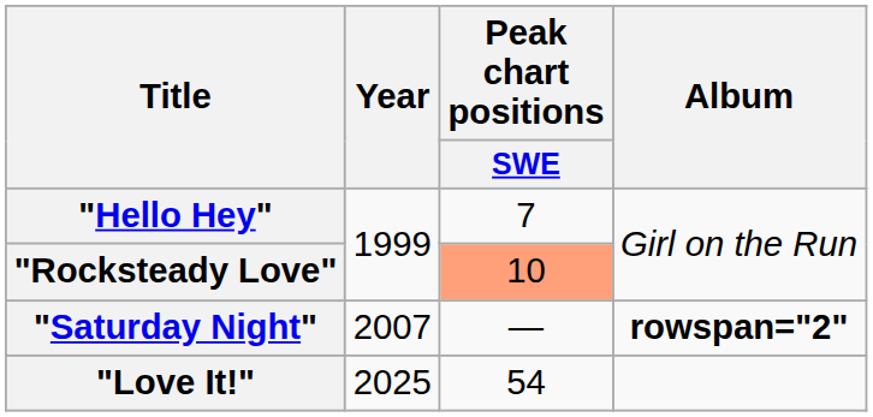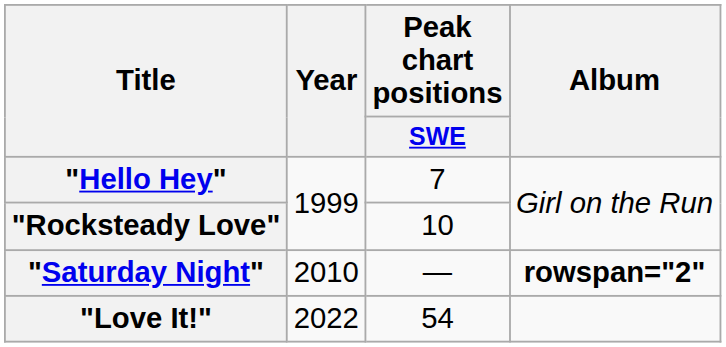"Rocksteady Love" | Peak chart positions / SWE: lightsalmon background -> no background
"Saturday Night" | Year: 2007 -> 2010
"Love It!" | Year: 2025 -> 2022
